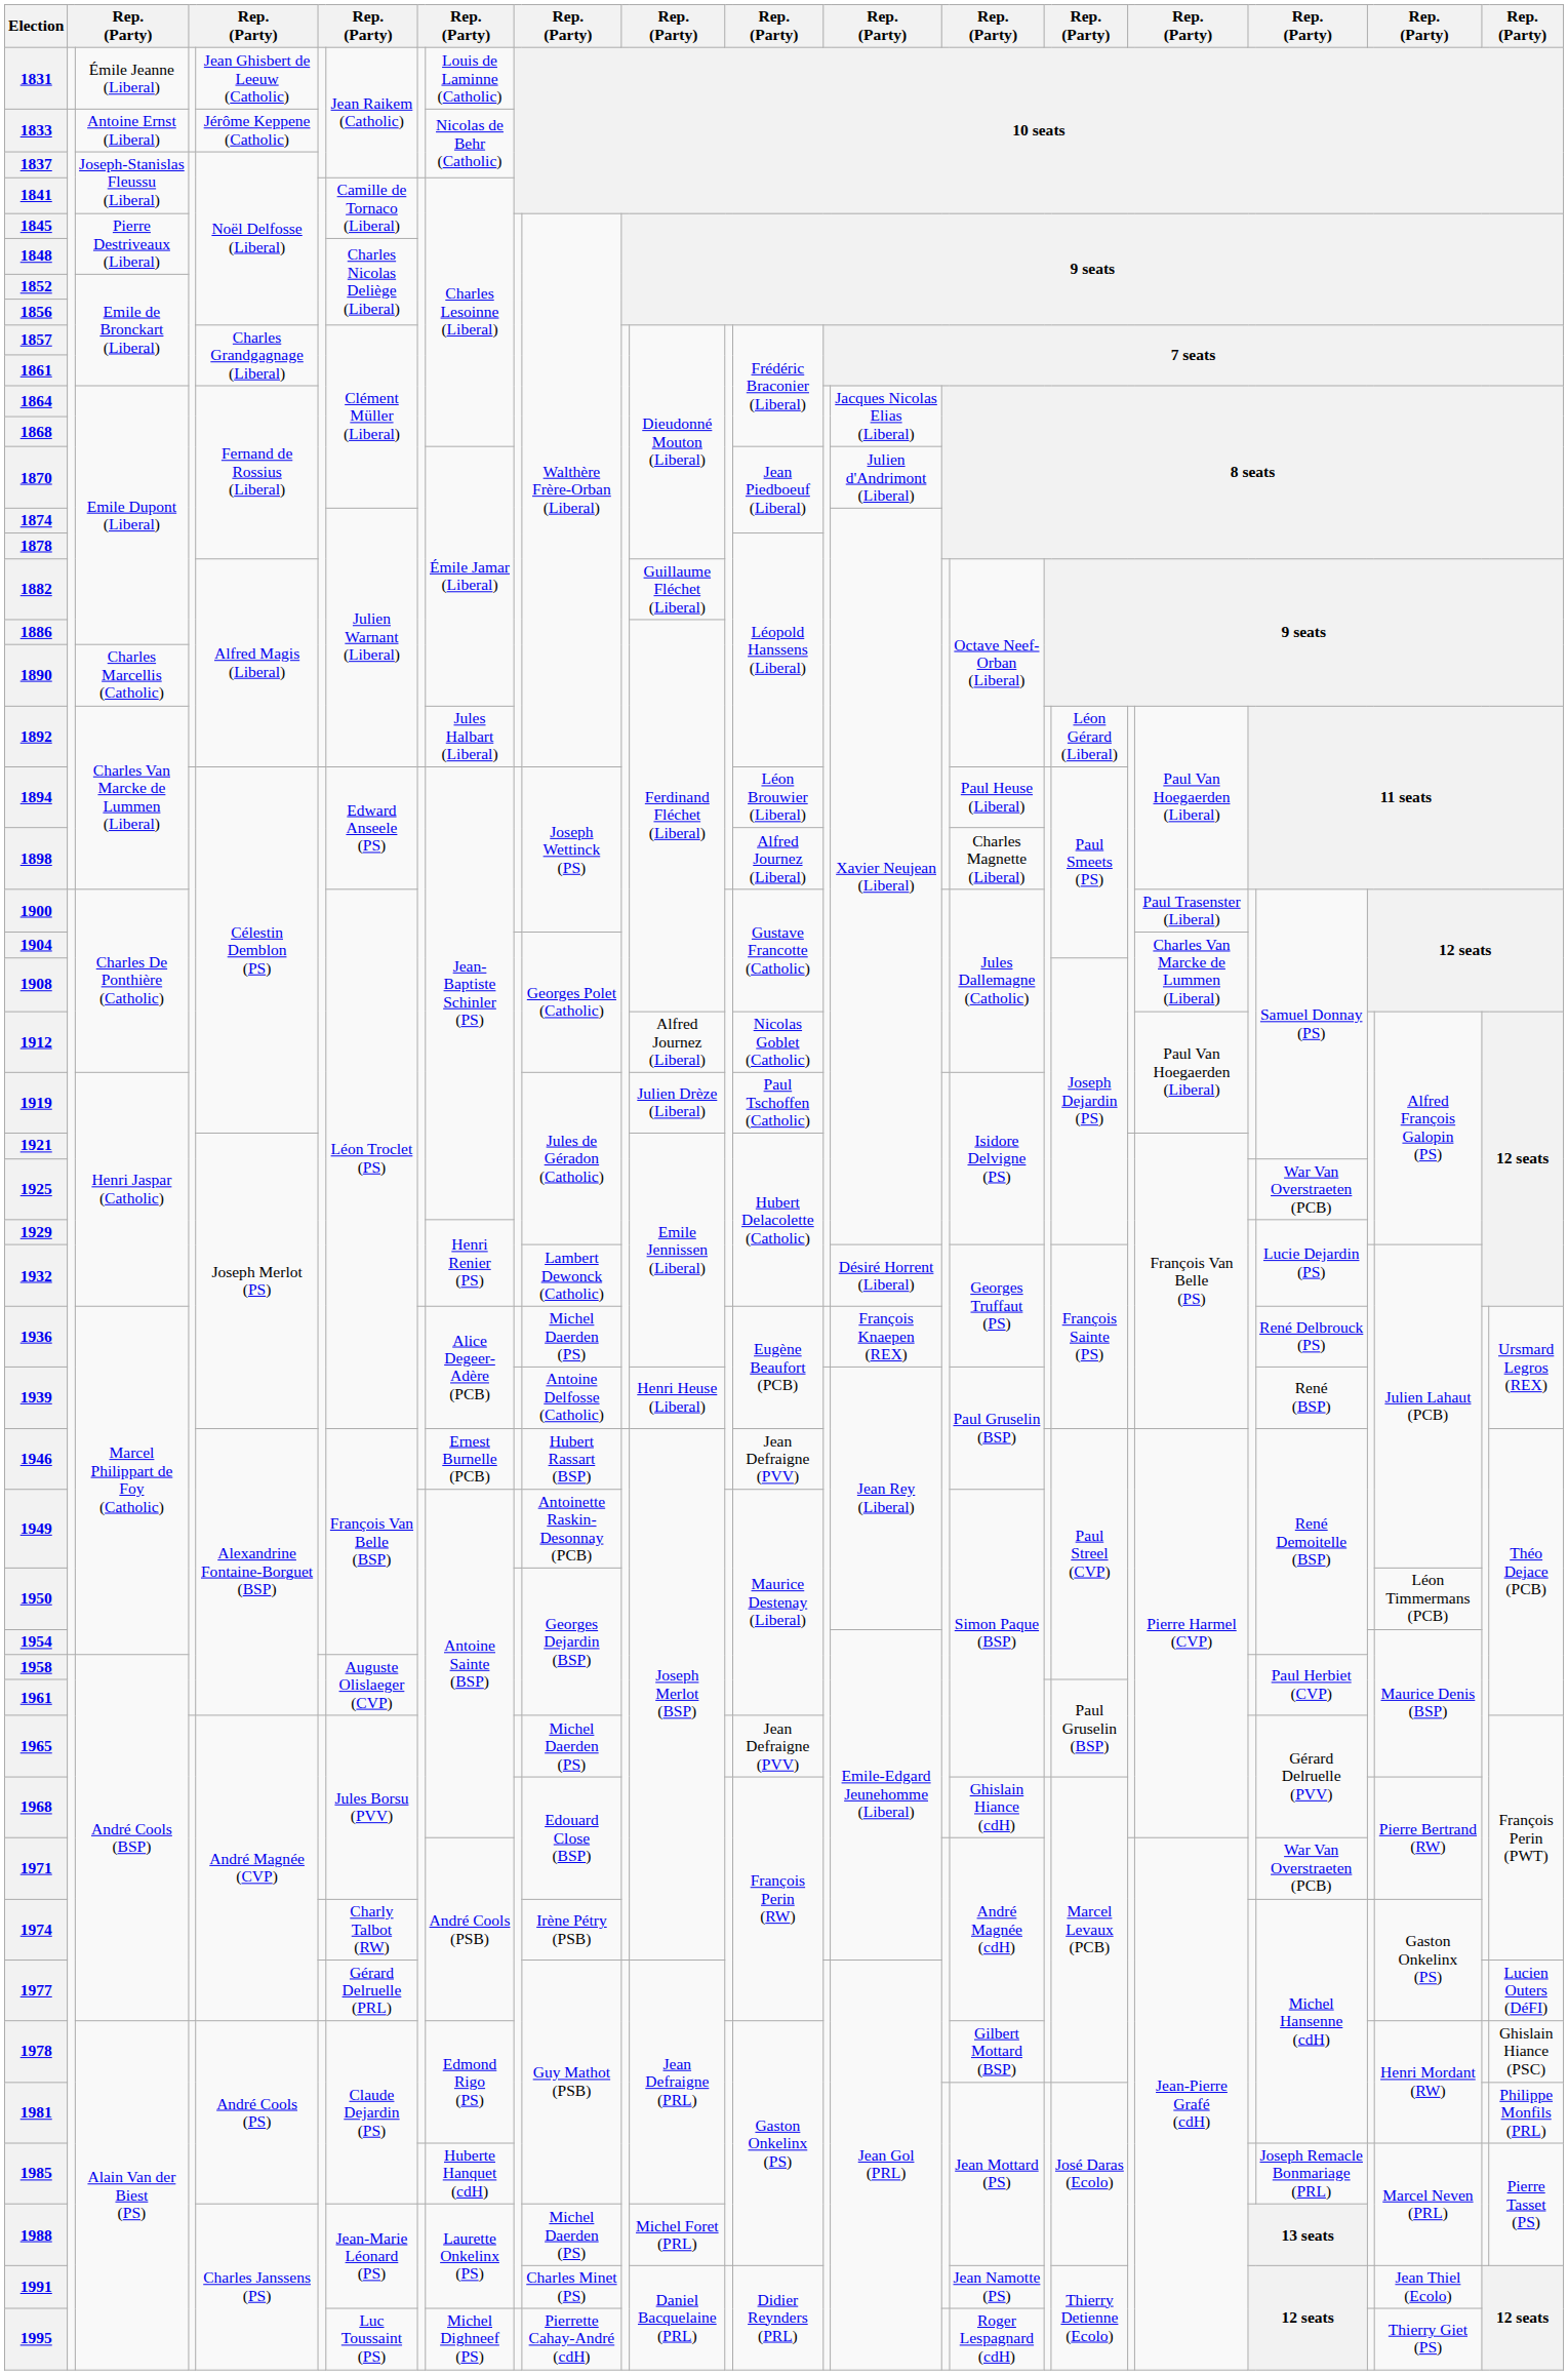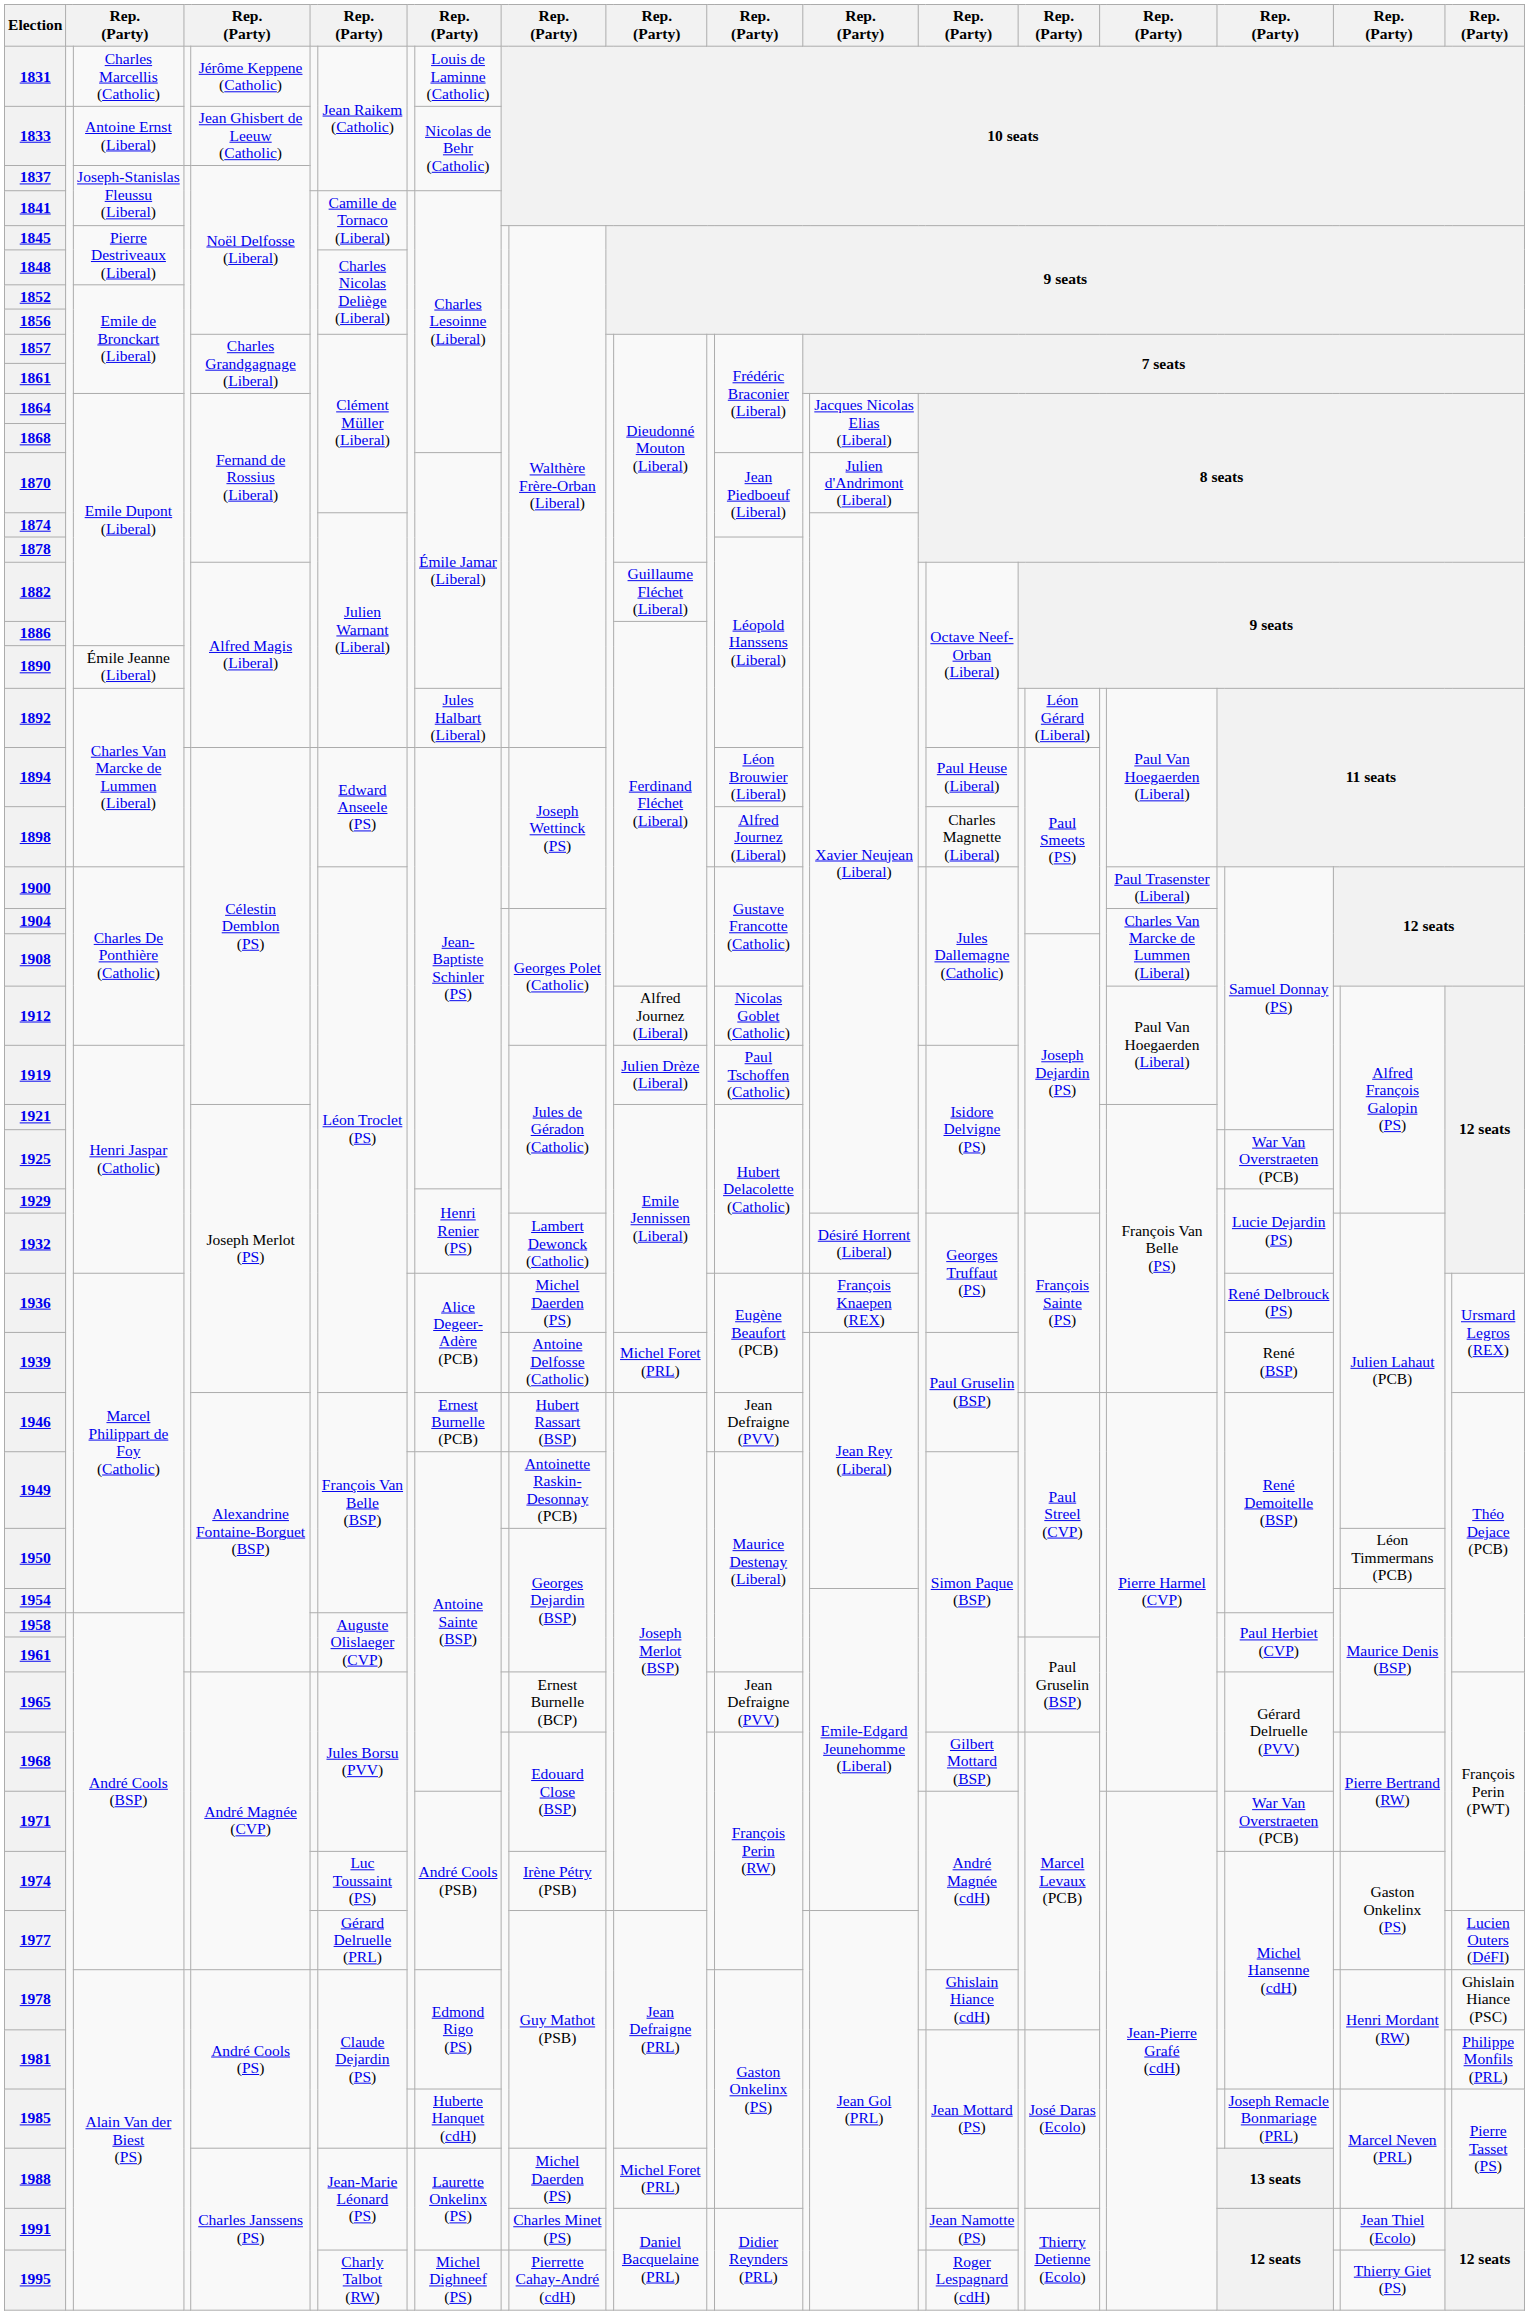1831 | column 3: Émile Jeanne (Liberal) -> Charles Marcellis (Catholic)
1831 | column 5: Jean Ghisbert de Leeuw (Catholic) -> Jérôme Keppene (Catholic)
1833 | column 5: Jérôme Keppene (Catholic) -> Jean Ghisbert de Leeuw (Catholic)
1890 | column 3: Charles Marcellis (Catholic) -> Émile Jeanne (Liberal)
1939 | column 13: Henri Heuse (Liberal) -> Michel Foret (PRL)
1965 | column 11: Michel Daerden (PS) -> Ernest Burnelle (BCP)
1968 | column 19: Ghislain Hiance (cdH) -> Gilbert Mottard (BSP)
1974 | column 7: Charly Talbot (RW) -> Luc Toussaint (PS)
1978 | column 19: Gilbert Mottard (BSP) -> Ghislain Hiance (cdH)
1995 | column 7: Luc Toussaint (PS) -> Charly Talbot (RW)
